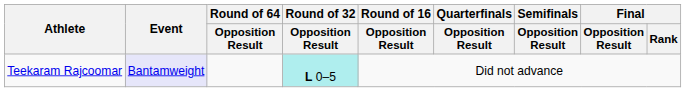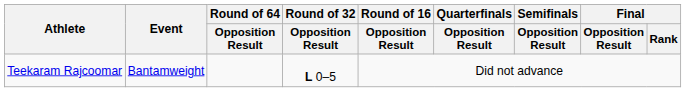Teekaram Rajcoomar | Event: lavender background -> no background
Teekaram Rajcoomar | Round of 32 / Opposition Result: paleturquoise background -> no background
